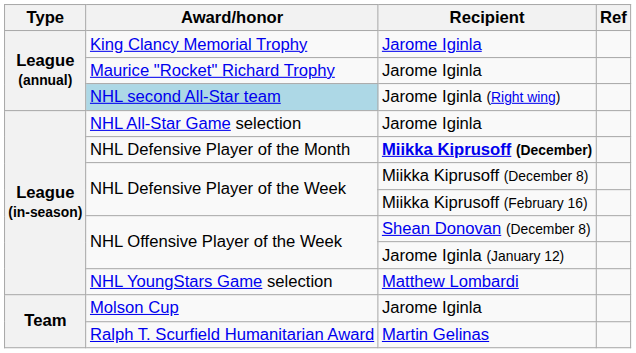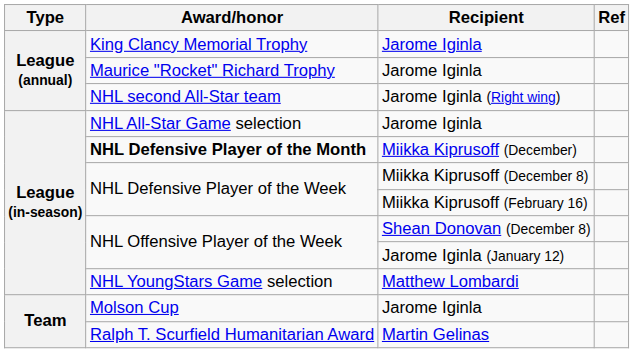NHL second All-Star team | Award/honor: lightblue background -> no background
NHL Defensive Player of the Month | Award/honor: normal -> bold
NHL Defensive Player of the Month | Recipient: bold -> normal
